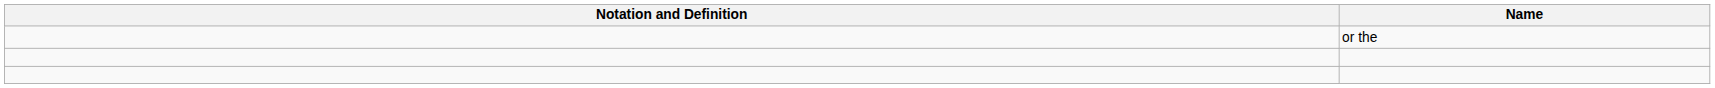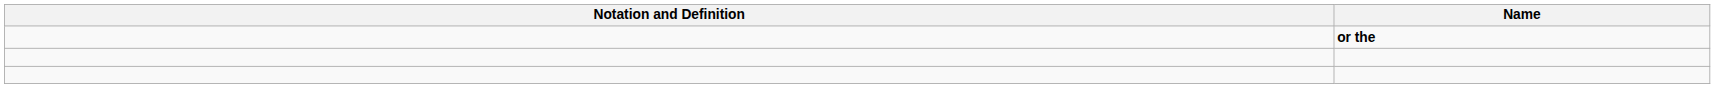row 2 | Name: normal -> bold
